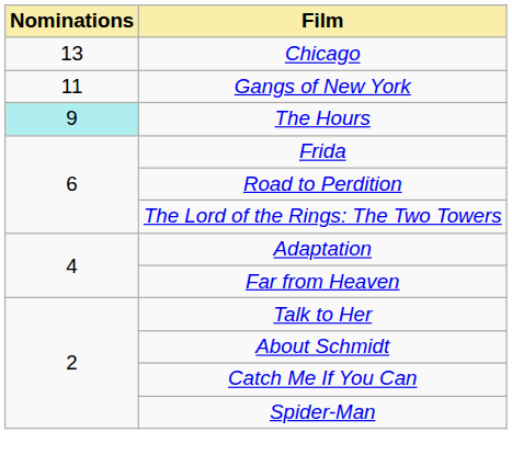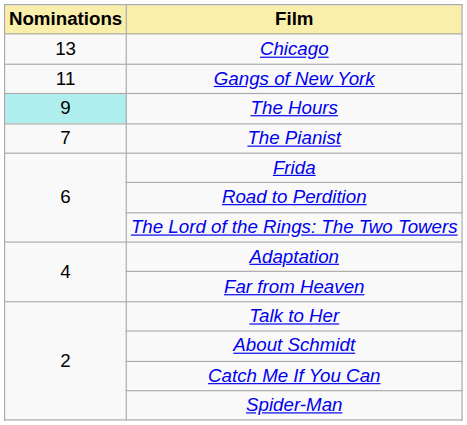+ row: 7 | The Pianist
